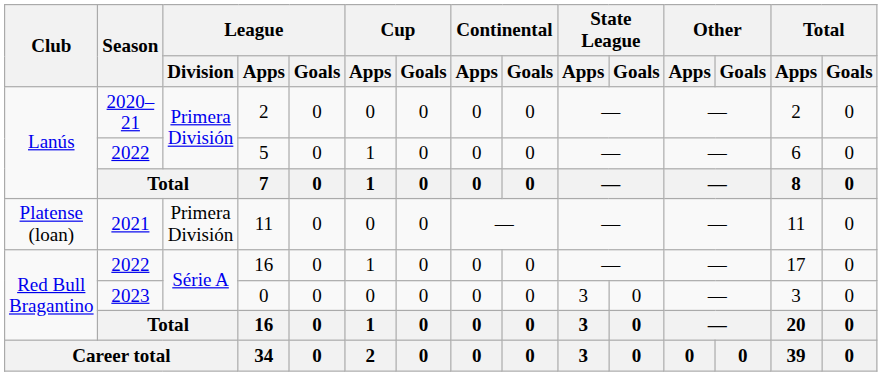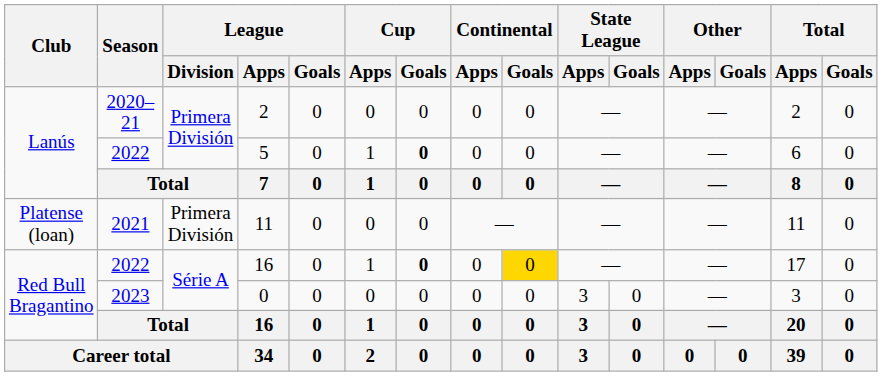5 | Cup / Goals: normal -> bold
2022 / 16 | Cup / Goals: normal -> bold
2022 / 16 | Continental / Goals: no background -> gold background
